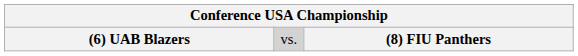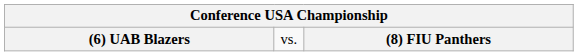(6) UAB Blazers | column 2: lightgrey background -> no background
